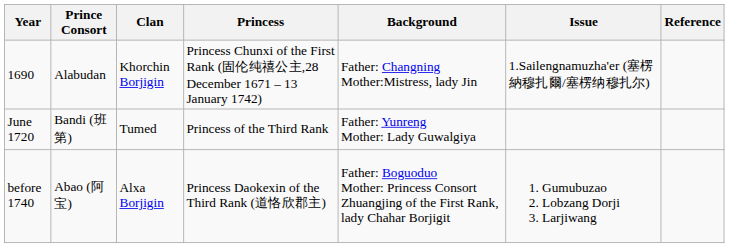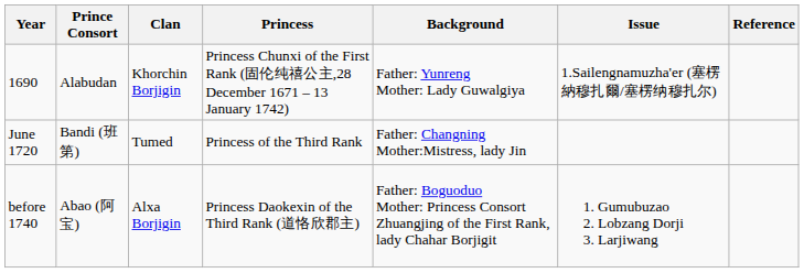1690 | Background: Father: Changning Mother:Mistress, lady Jin -> Father: Yunreng Mother: Lady Guwalgiya
June 1720 | Background: Father: Yunreng Mother: Lady Guwalgiya -> Father: Changning Mother:Mistress, lady Jin
